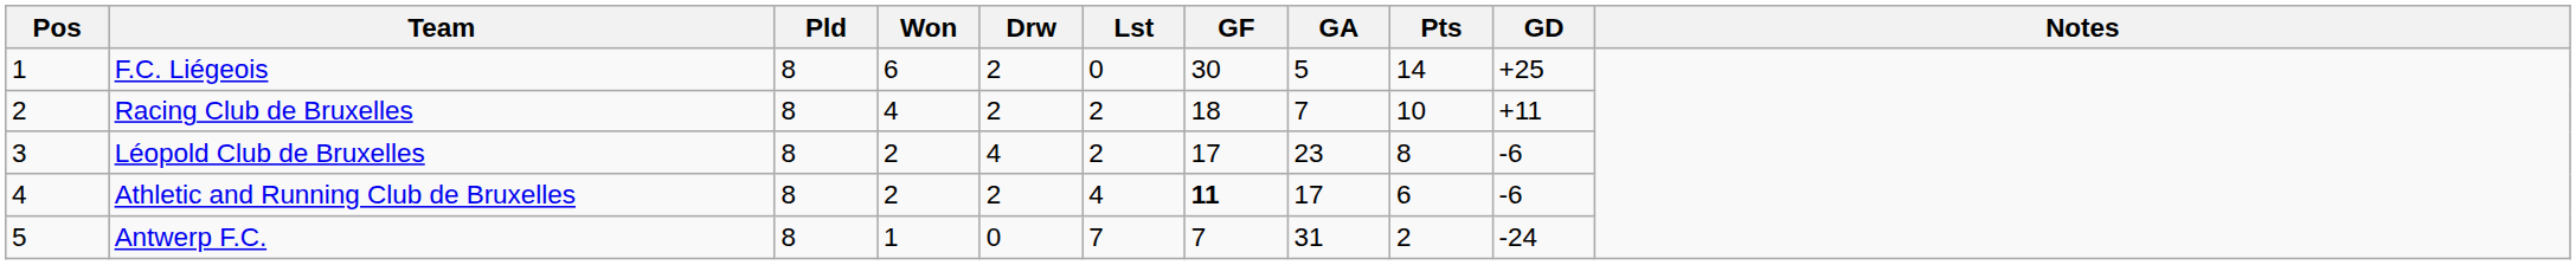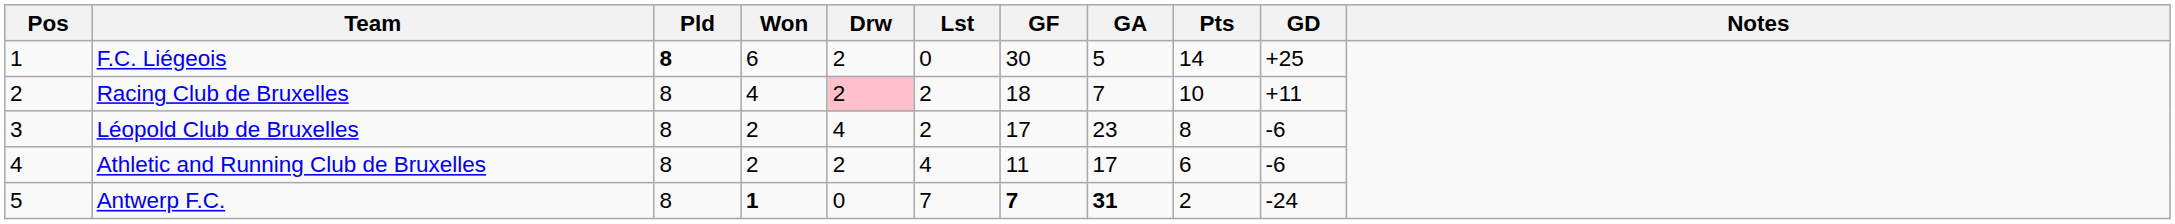F.C. Liégeois | Pld: normal -> bold
Racing Club de Bruxelles | Drw: no background -> pink background
Athletic and Running Club de Bruxelles | GF: bold -> normal
Antwerp F.C. | Won: normal -> bold
Antwerp F.C. | GF: normal -> bold
Antwerp F.C. | GA: normal -> bold
